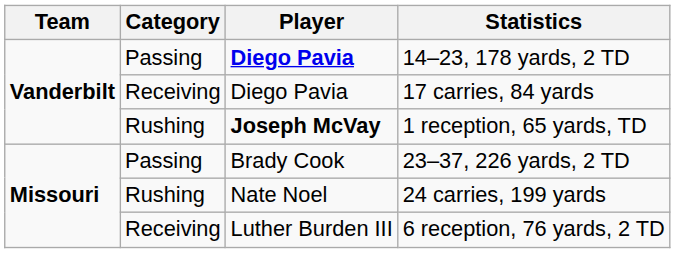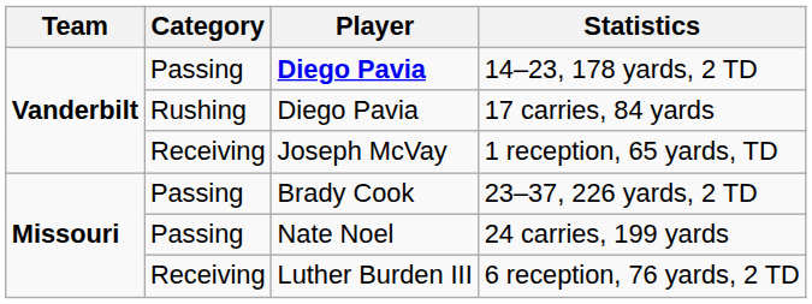17 carries, 84 yards | Category: Receiving -> Rushing
1 reception, 65 yards, TD | Category: Rushing -> Receiving
1 reception, 65 yards, TD | Player: bold -> normal
24 carries, 199 yards | Category: Rushing -> Passing
